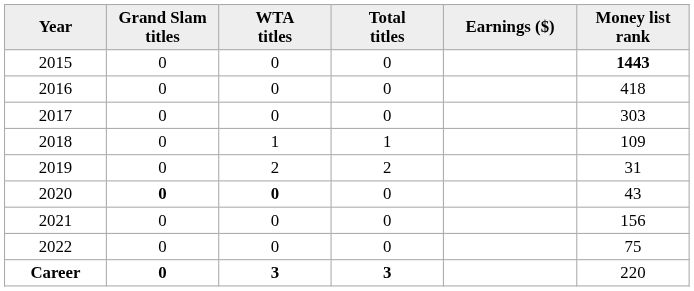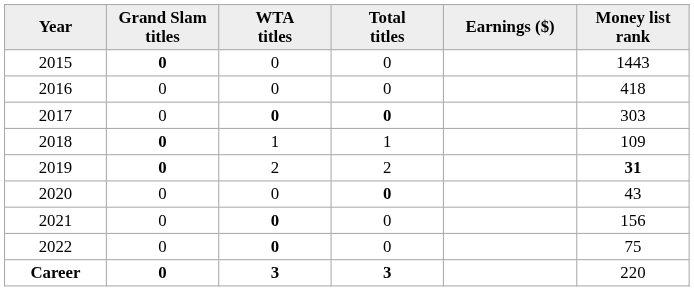2015 | column 2: normal -> bold
2015 | column 6: bold -> normal
2017 | column 3: normal -> bold
2017 | column 4: normal -> bold
2018 | column 2: normal -> bold
2019 | column 2: normal -> bold
2019 | column 6: normal -> bold
2020 | column 2: bold -> normal
2020 | column 3: bold -> normal
2020 | column 4: normal -> bold
2021 | column 3: normal -> bold
2022 | column 3: normal -> bold
